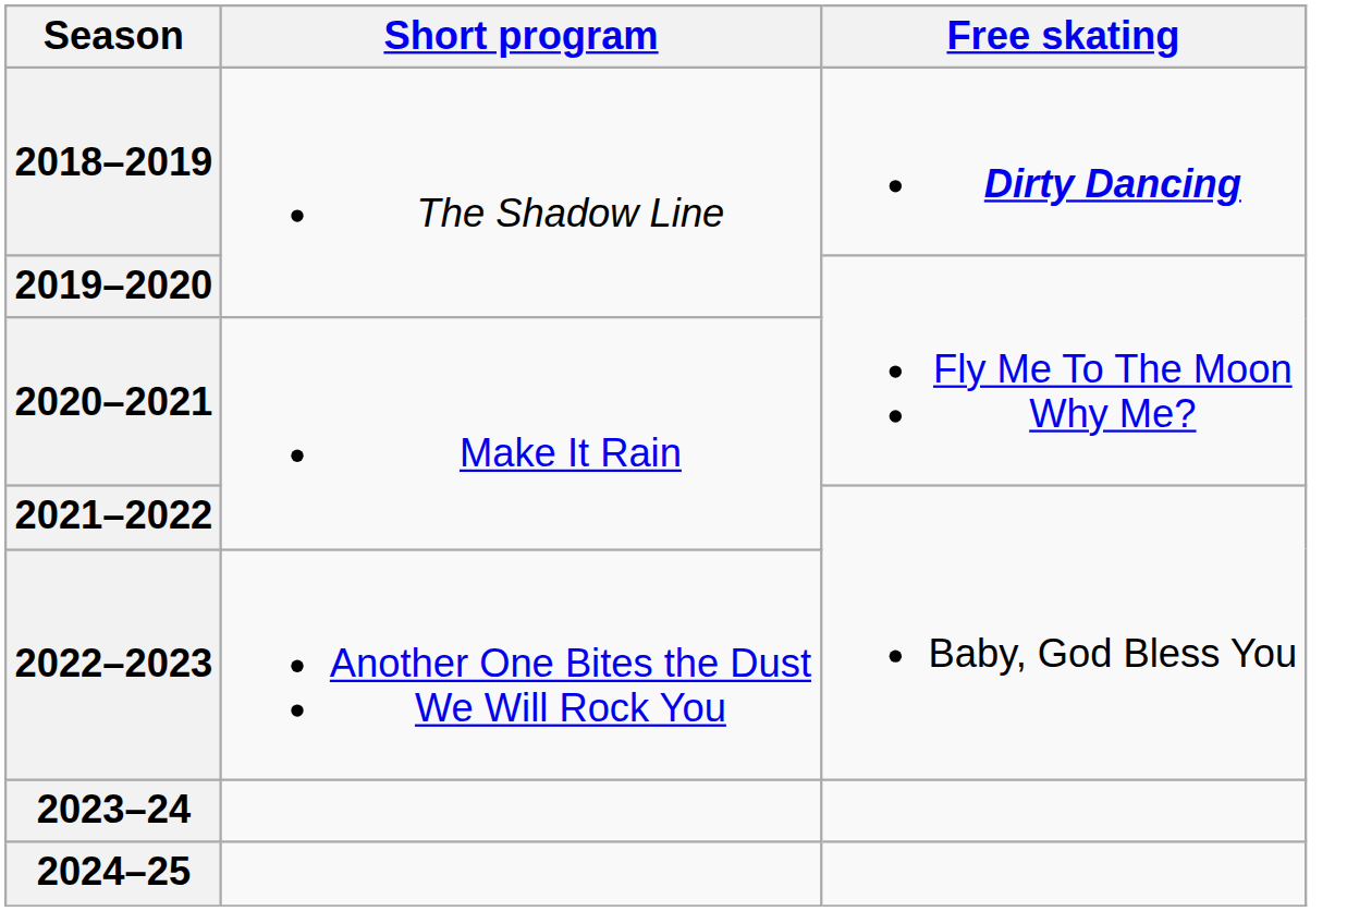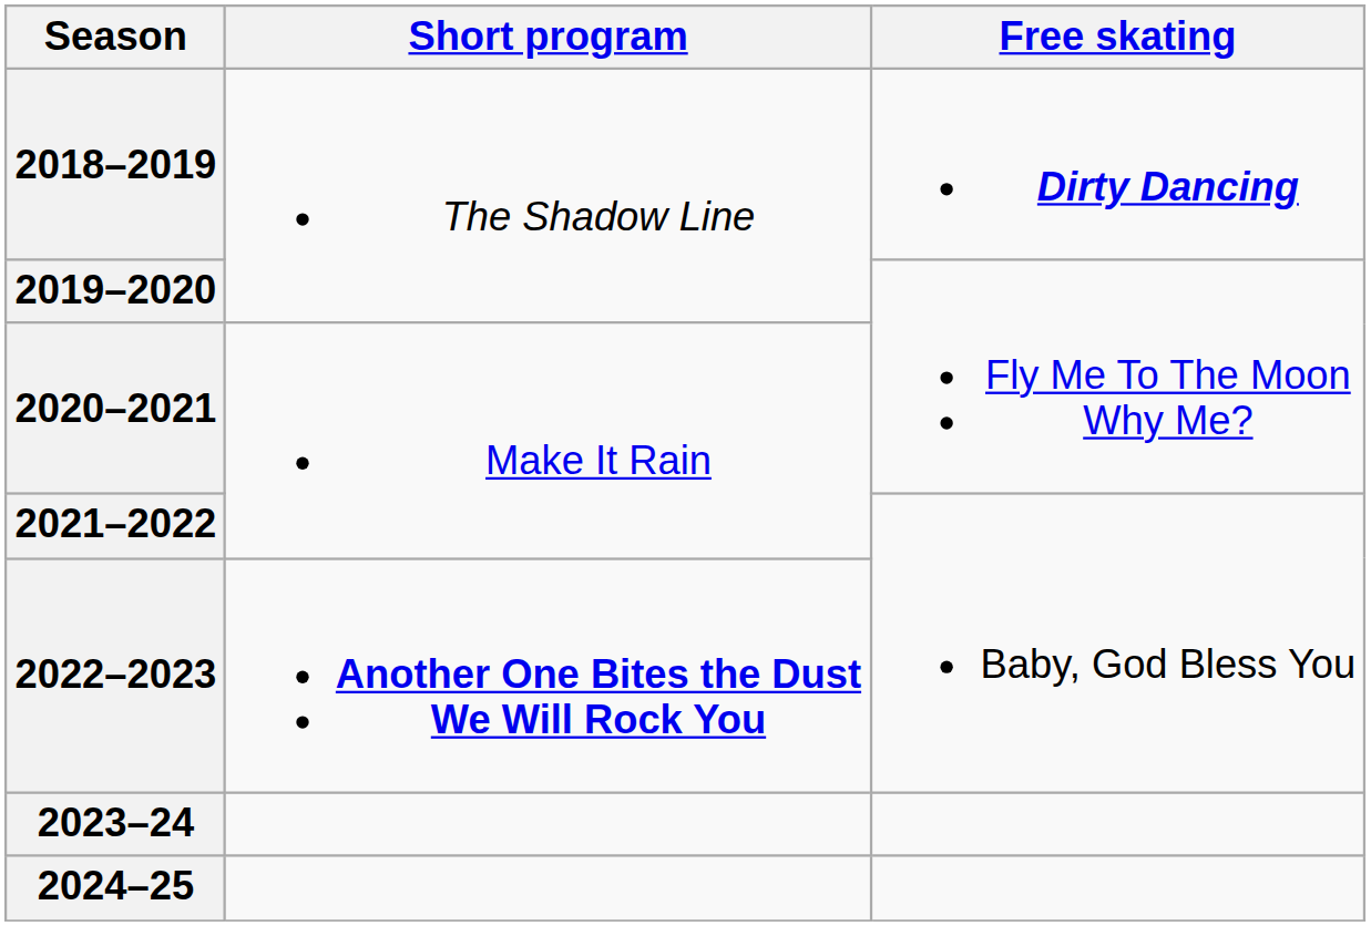2022–2023 | Short program: normal -> bold
